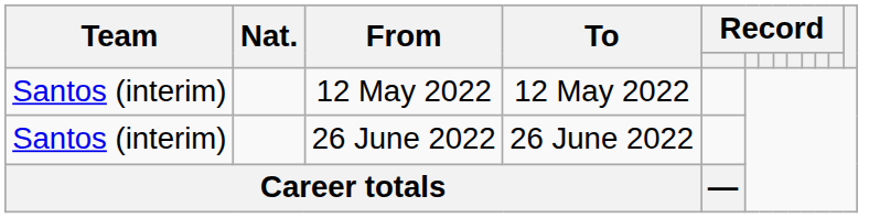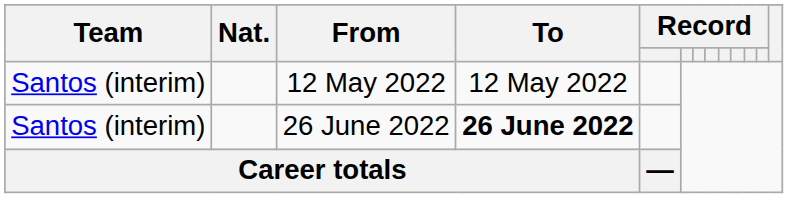row 4 | To: normal -> bold
